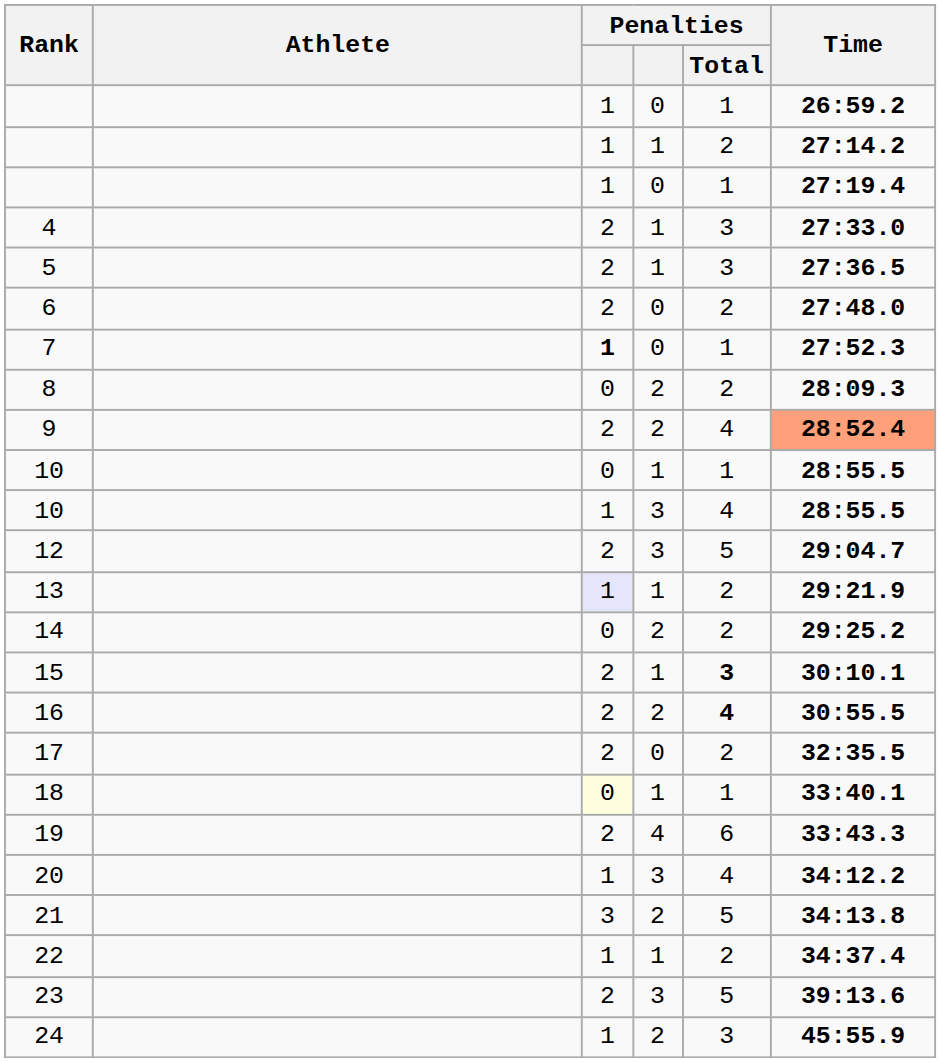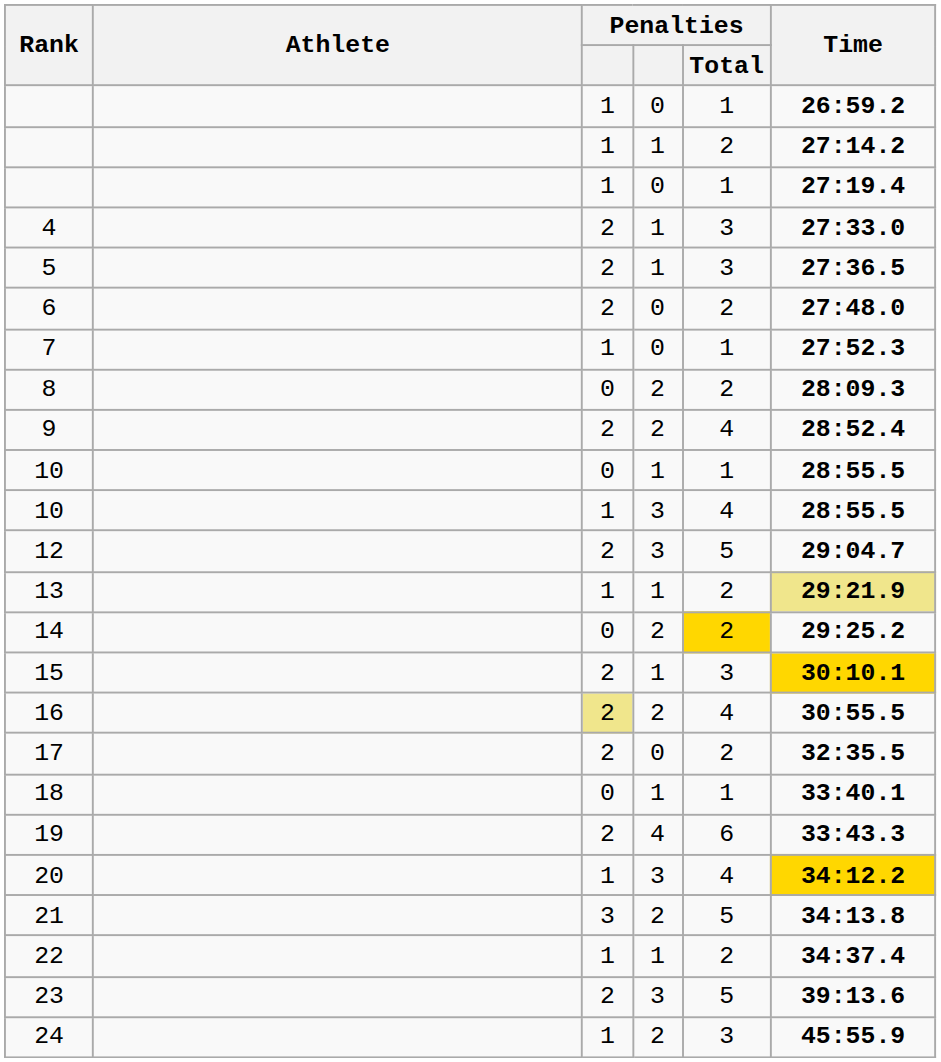7 | column 3: bold -> normal
9 | Time: lightsalmon background -> no background
13 | column 3: lavender background -> no background
13 | Time: no background -> khaki background
14 | Penalties / Total: no background -> gold background
15 | Penalties / Total: bold -> normal
15 | Time: no background -> gold background
16 | column 3: no background -> khaki background
16 | Penalties / Total: bold -> normal
18 | column 3: lightyellow background -> no background
20 | Time: no background -> gold background
